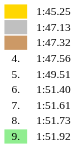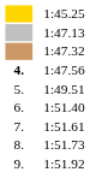1:47.56 | column 1: normal -> bold
1:51.92 | column 1: lightgreen background -> no background
